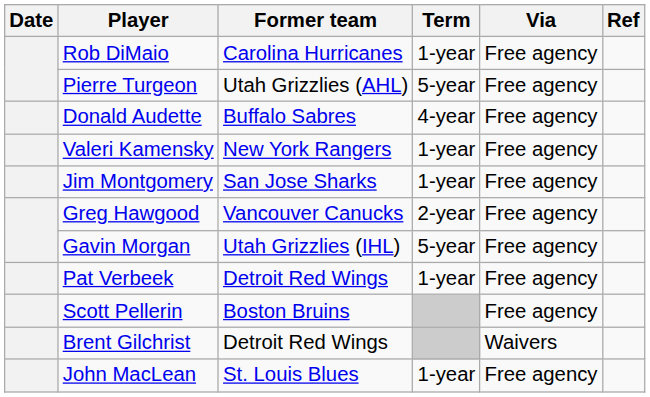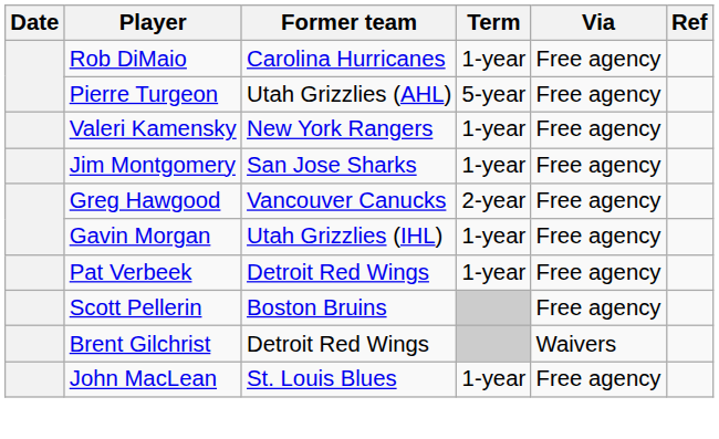- row: Donald Audette | Buffalo Sabres | 4-year | Free agency
Gavin Morgan | Term: 5-year -> 1-year
